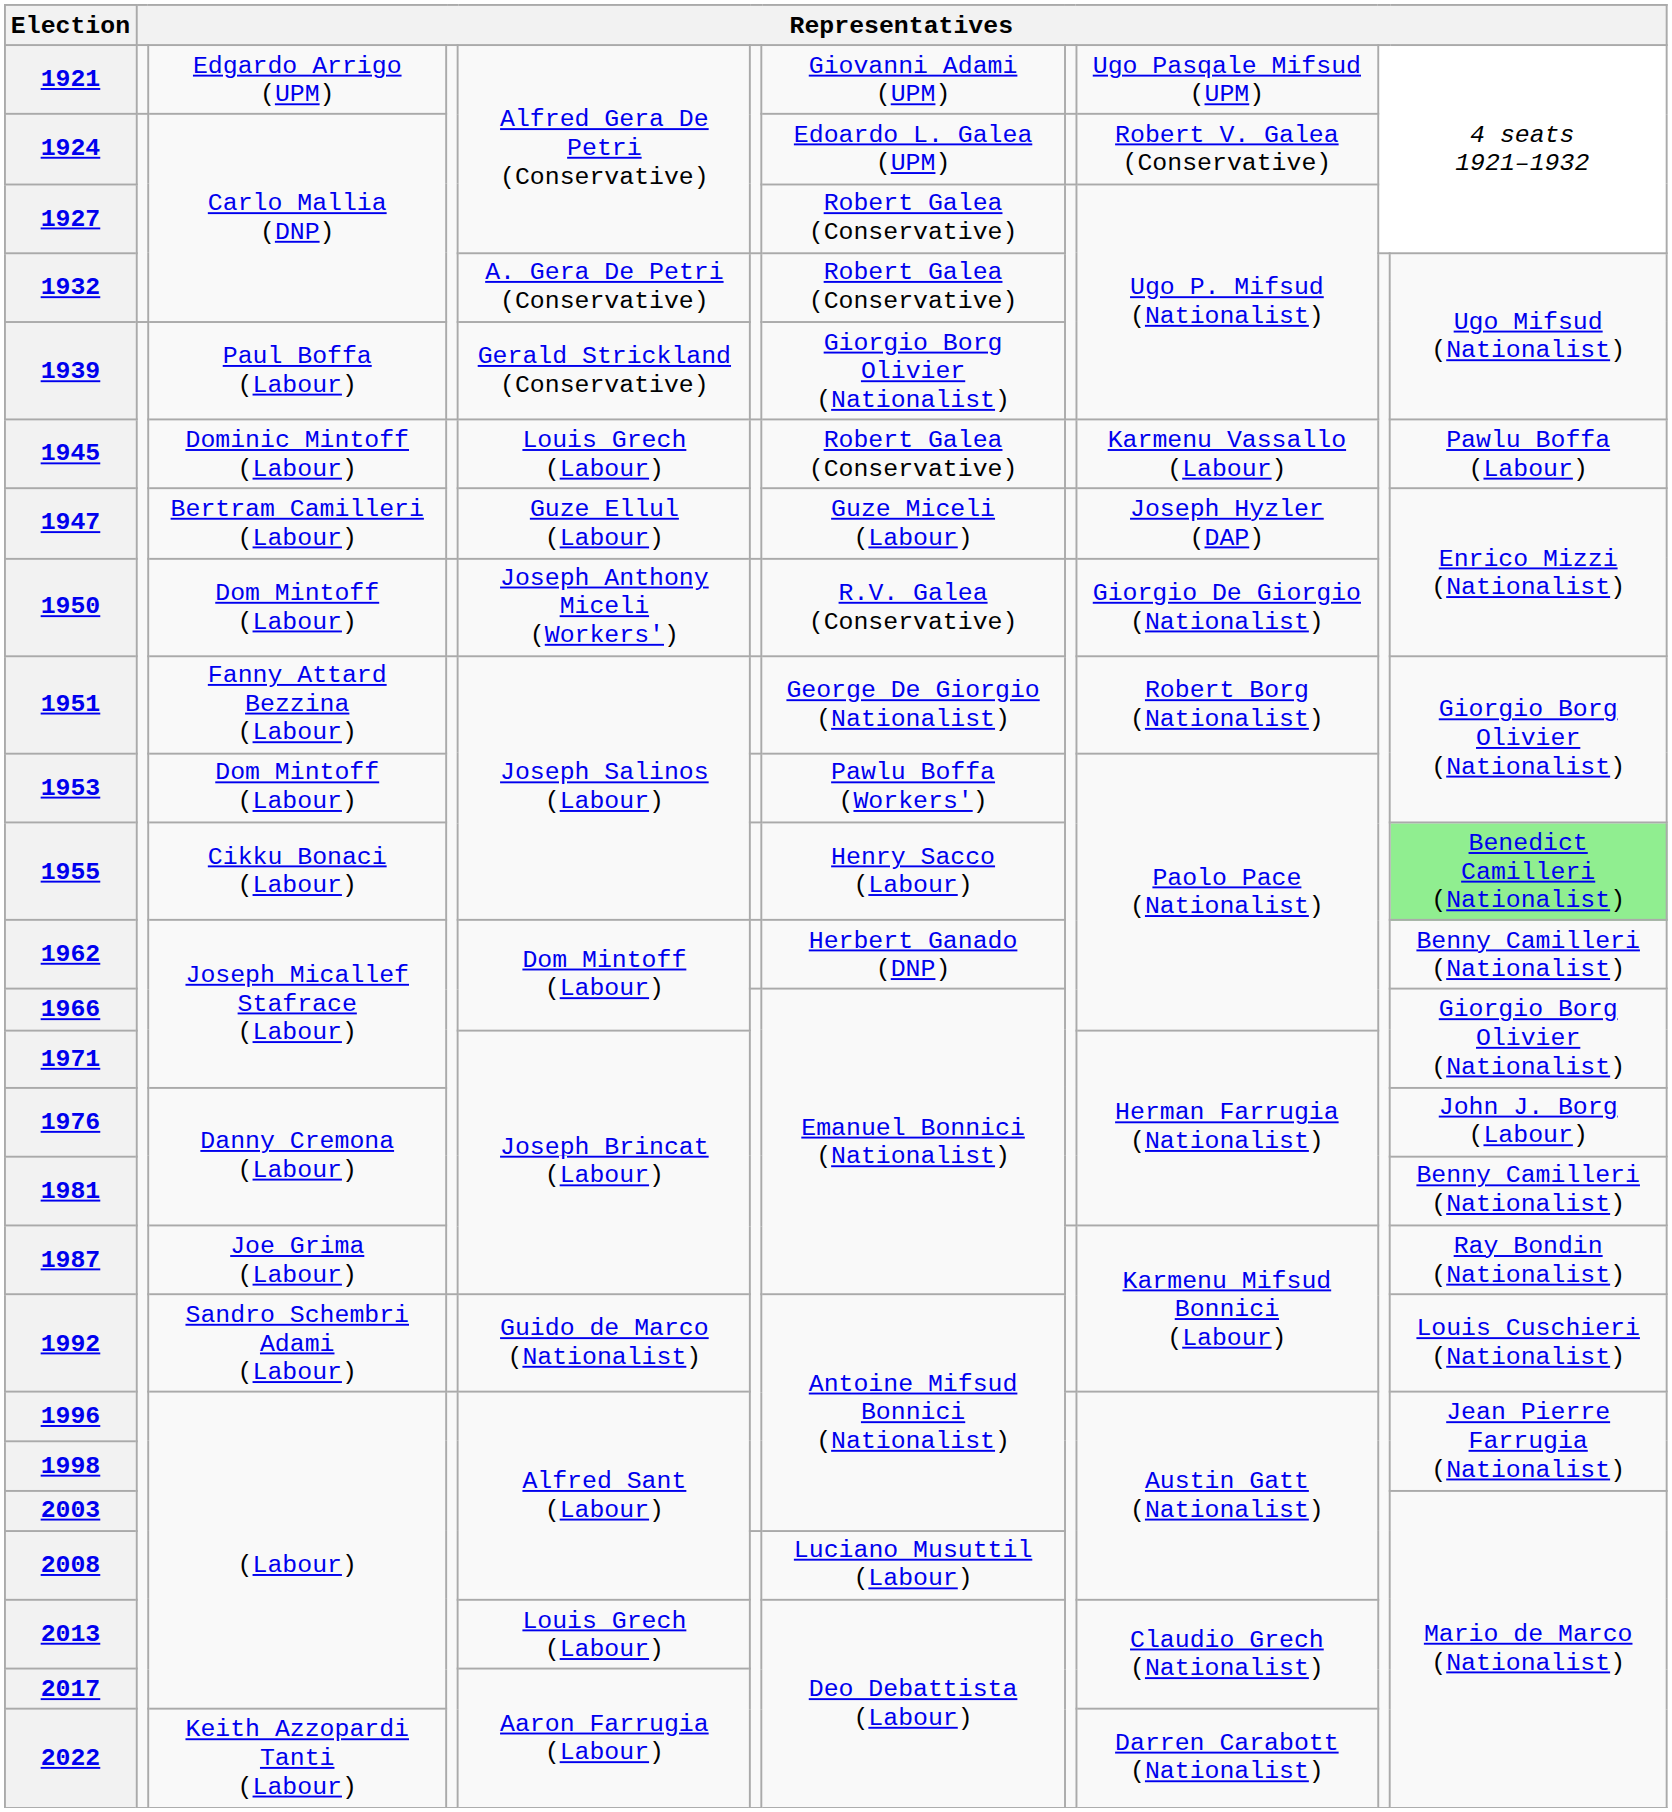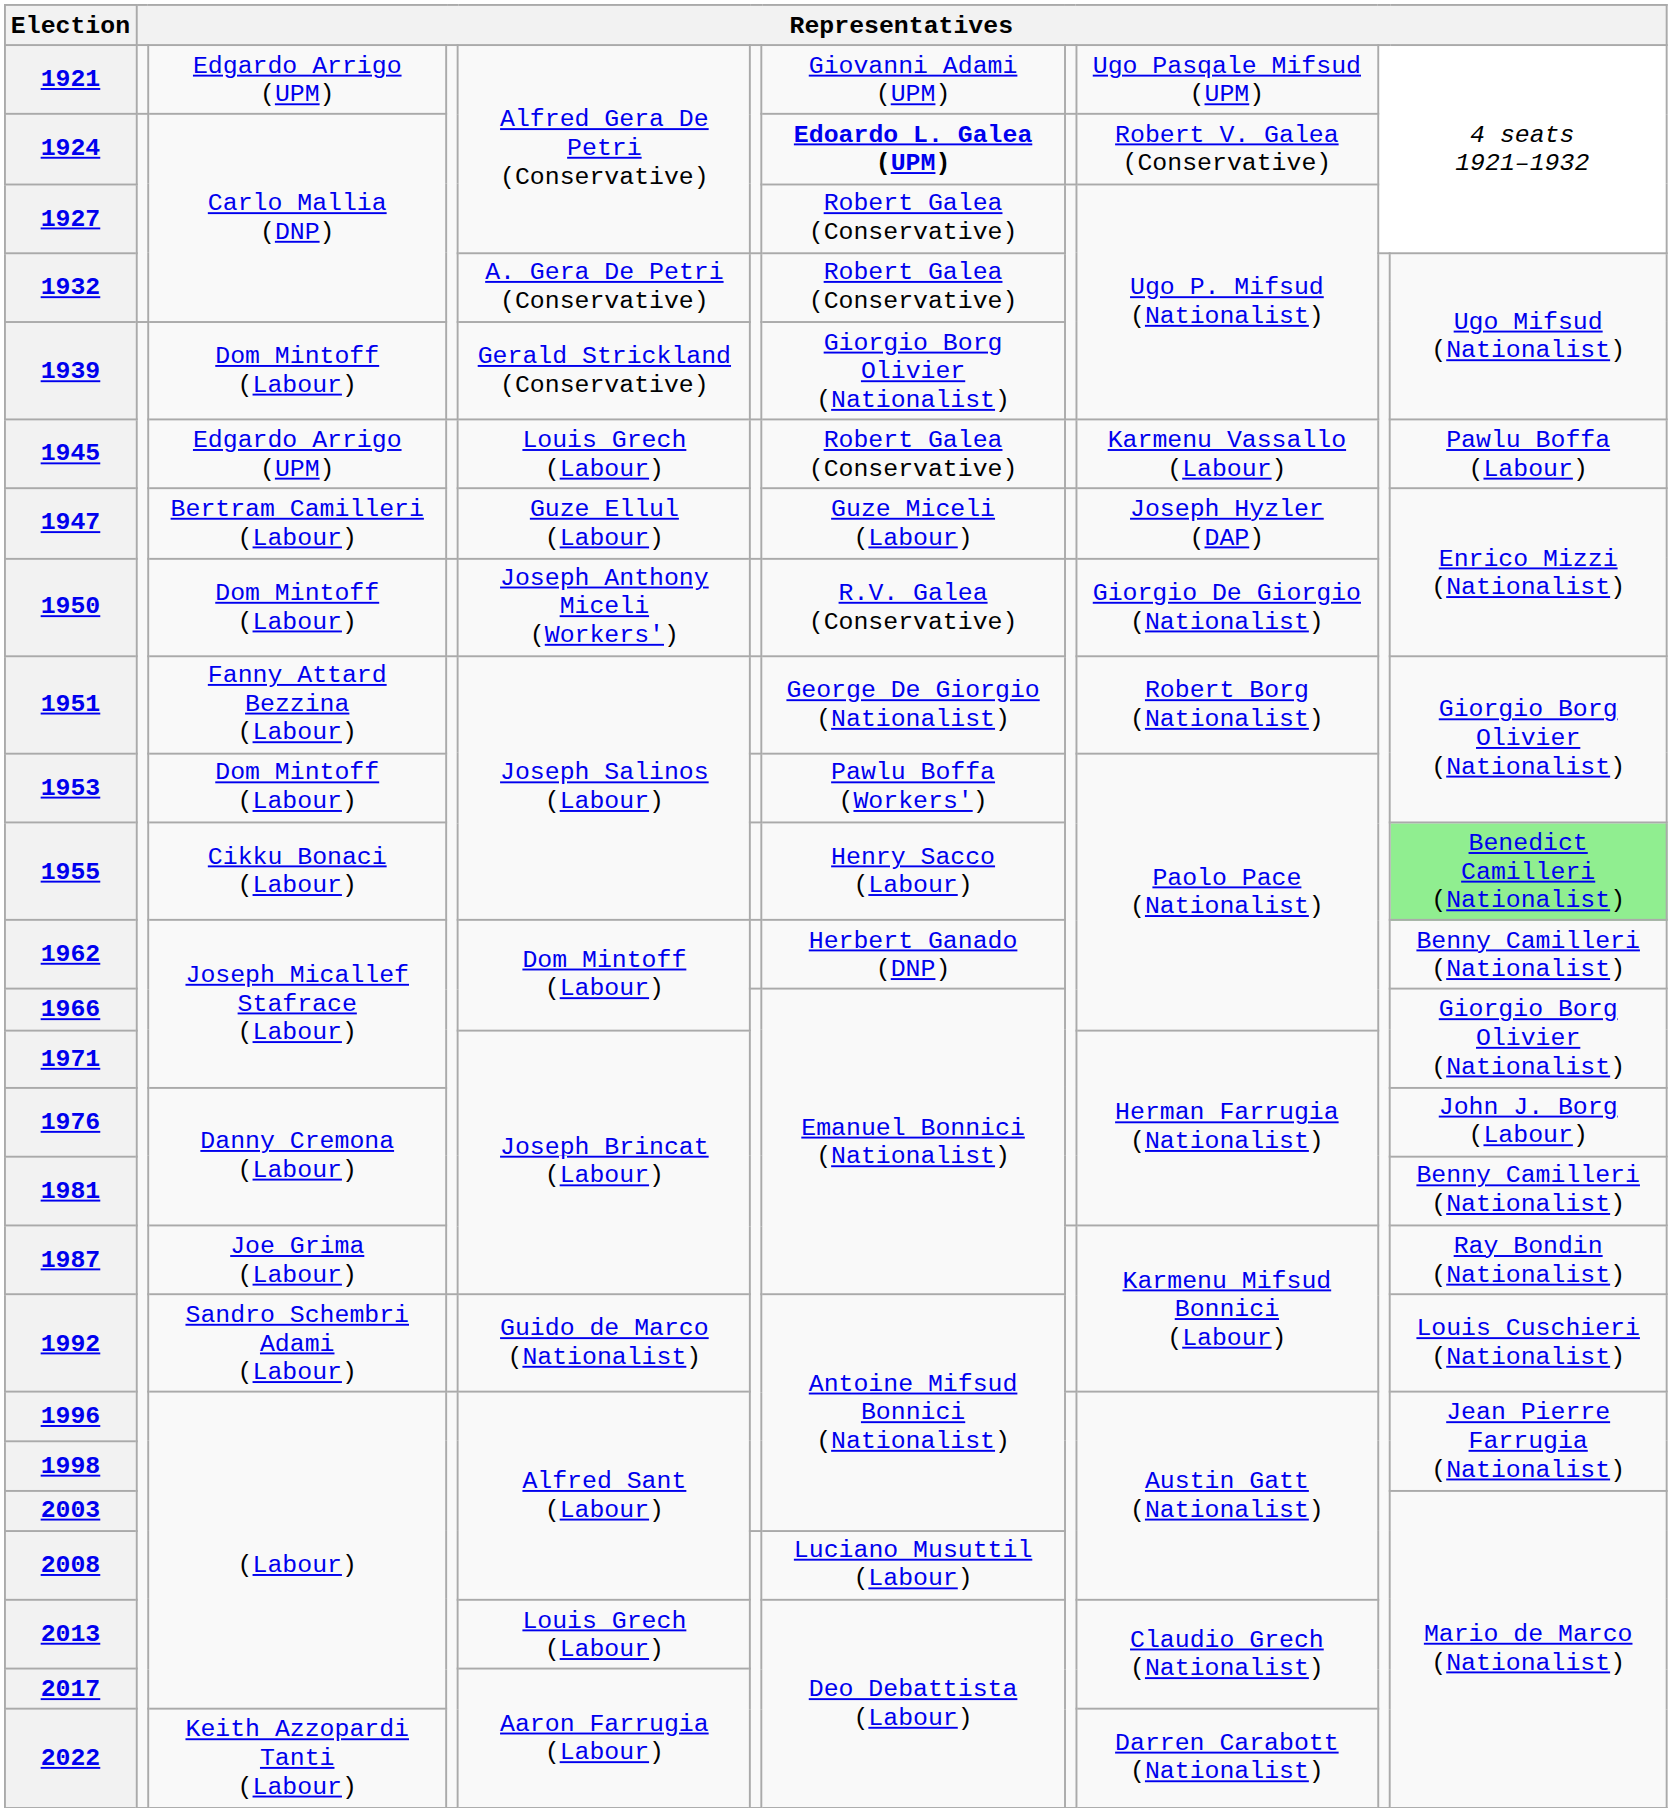1924 | column 7: normal -> bold
1939 | column 3: Paul Boffa (Labour) -> Dom Mintoff (Labour)
1945 | column 3: Dominic Mintoff (Labour) -> Edgardo Arrigo (UPM)
